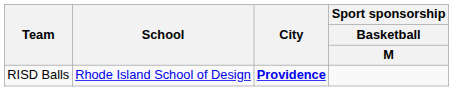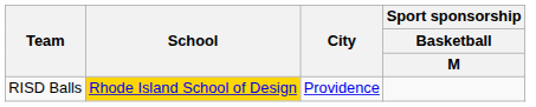RISD Balls | School: no background -> gold background
RISD Balls | City: bold -> normal
